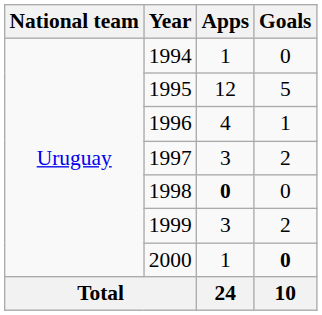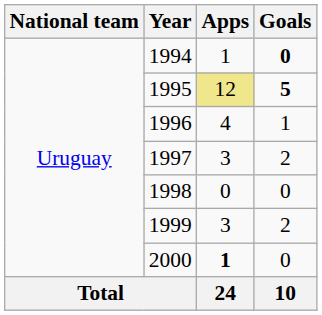1994 | Goals: normal -> bold
1995 | Apps: no background -> khaki background
1995 | Goals: normal -> bold
1998 | Apps: bold -> normal
2000 | Apps: normal -> bold
2000 | Goals: bold -> normal
